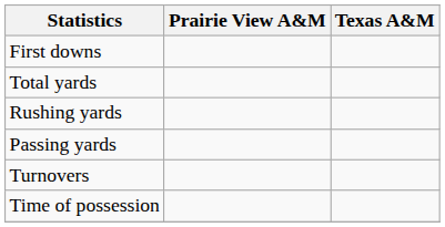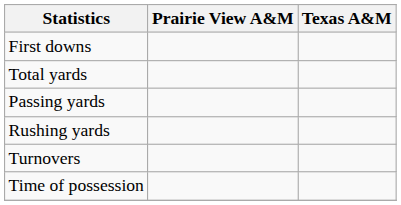rows swapped: Rushing yards <-> Passing yards
